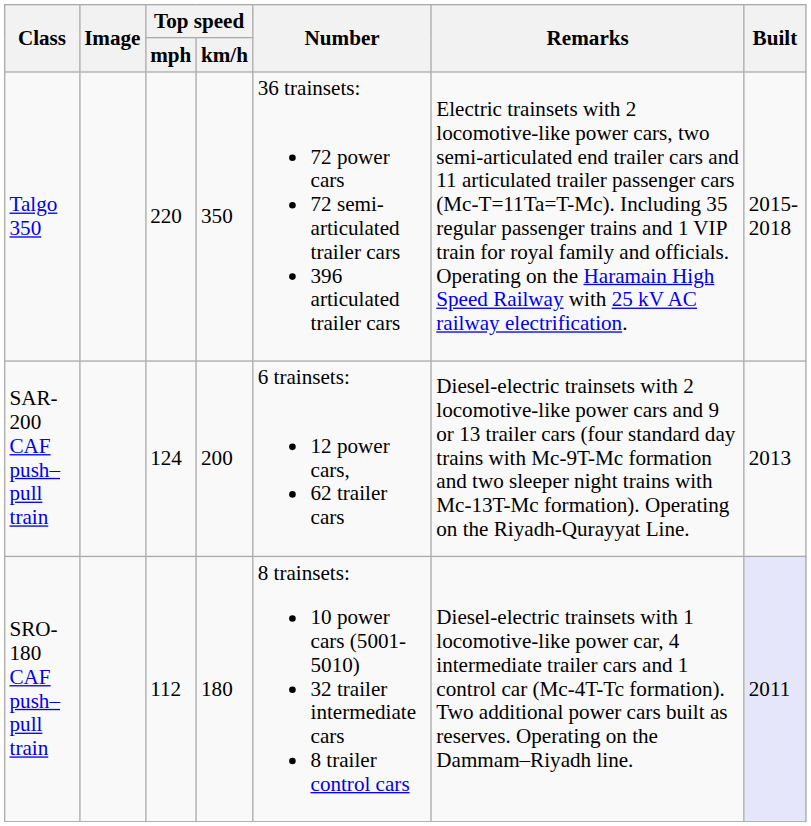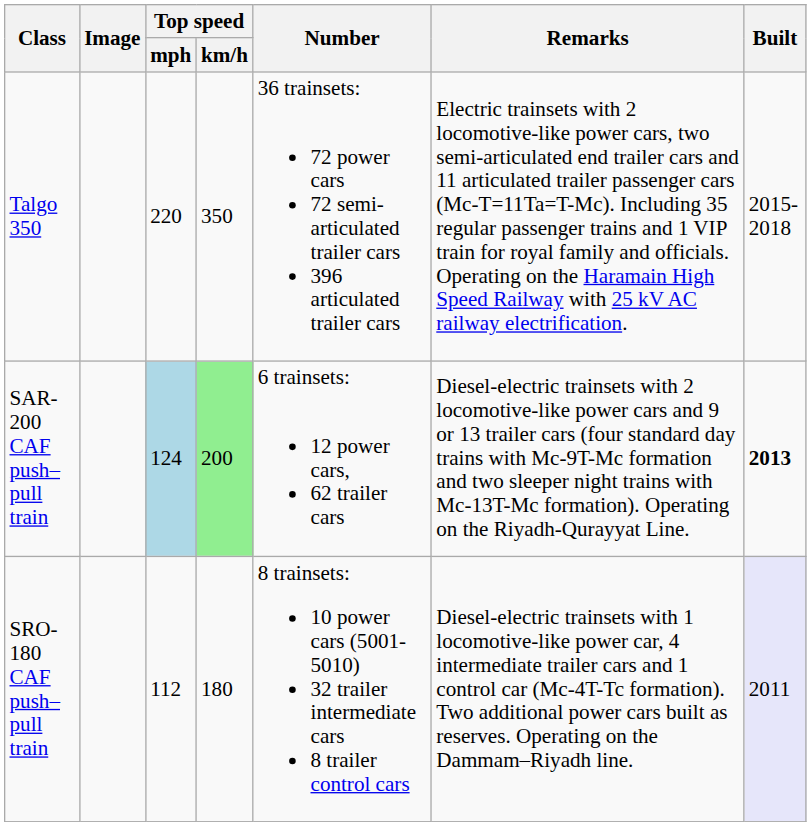SAR-200 CAF push–pull train | Top speed / mph: no background -> lightblue background
SAR-200 CAF push–pull train | Top speed / km/h: no background -> lightgreen background
SAR-200 CAF push–pull train | Built: normal -> bold
